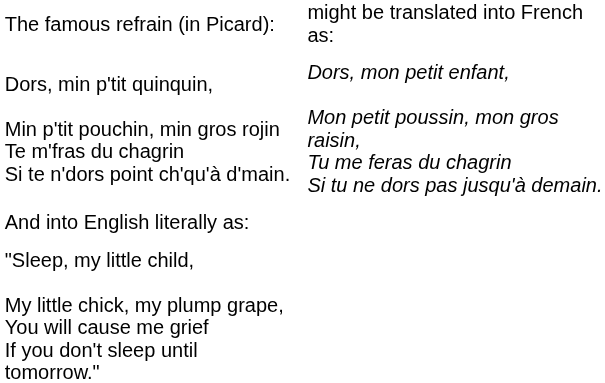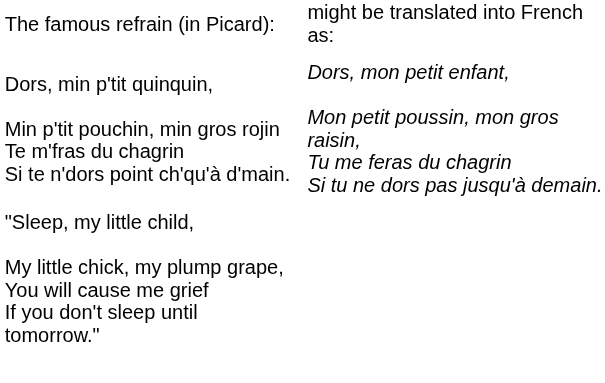- row: And into English literally as:
